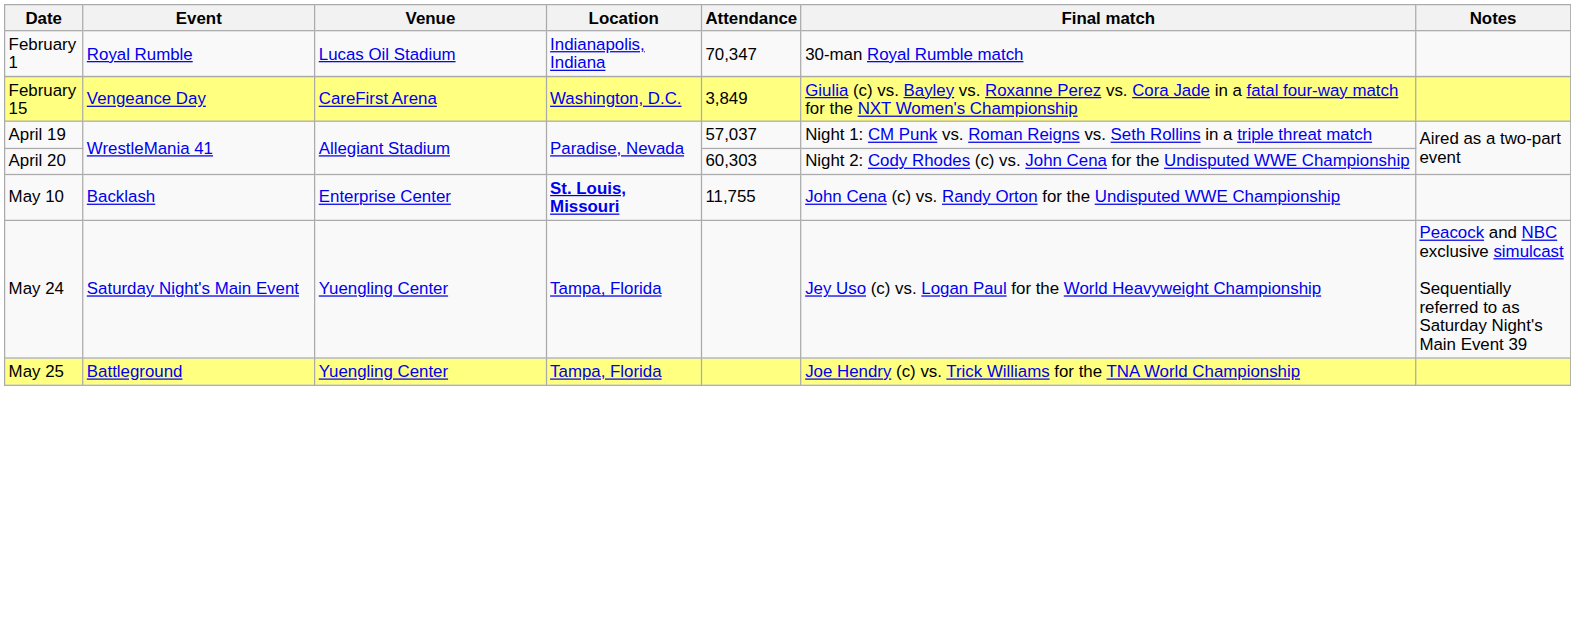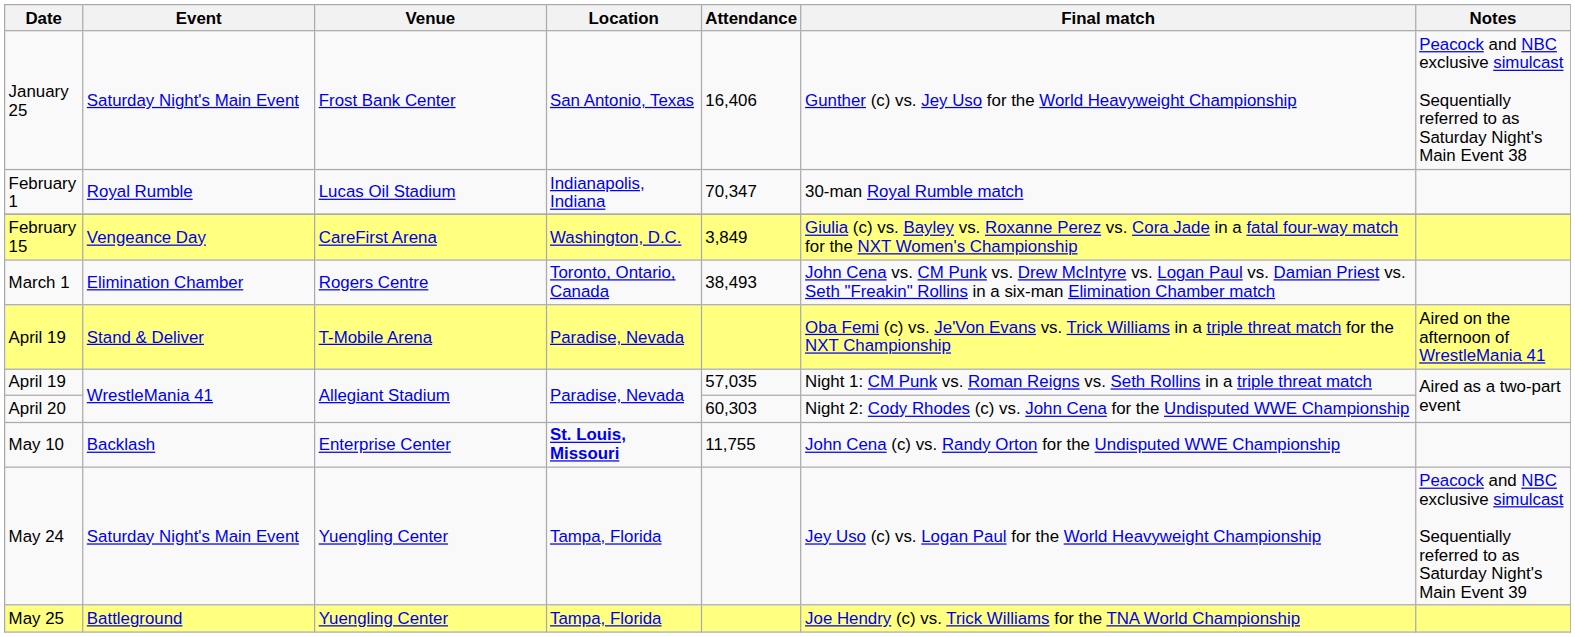+ row: January 25 | Saturday Night's Main Event | Frost Bank Center | San Antonio, Texas | 16,406 | Gunther (c) vs. Jey Uso for the World Heavyweight Championship | Peacock and NBC exclusive simulcast Sequentially referred to as Saturday Night's Main Event 38
+ row: March 1 | Elimination Chamber | Rogers Centre | Toronto, Ontario, Canada | 38,493 | John Cena vs. CM Punk vs. Drew McIntyre vs. Logan Paul vs. Damian Priest vs. Seth "Freakin" Rollins in a six-man Elimination Chamber match
+ row: April 19 | Stand & Deliver | T-Mobile Arena | Paradise, Nevada | Oba Femi (c) vs. Je'Von Evans vs. Trick Williams in a triple threat match for the NXT Championship | Aired on the afternoon of WrestleMania 41
April 19 / WrestleMania 41 | Attendance: 57,037 -> 57,035
